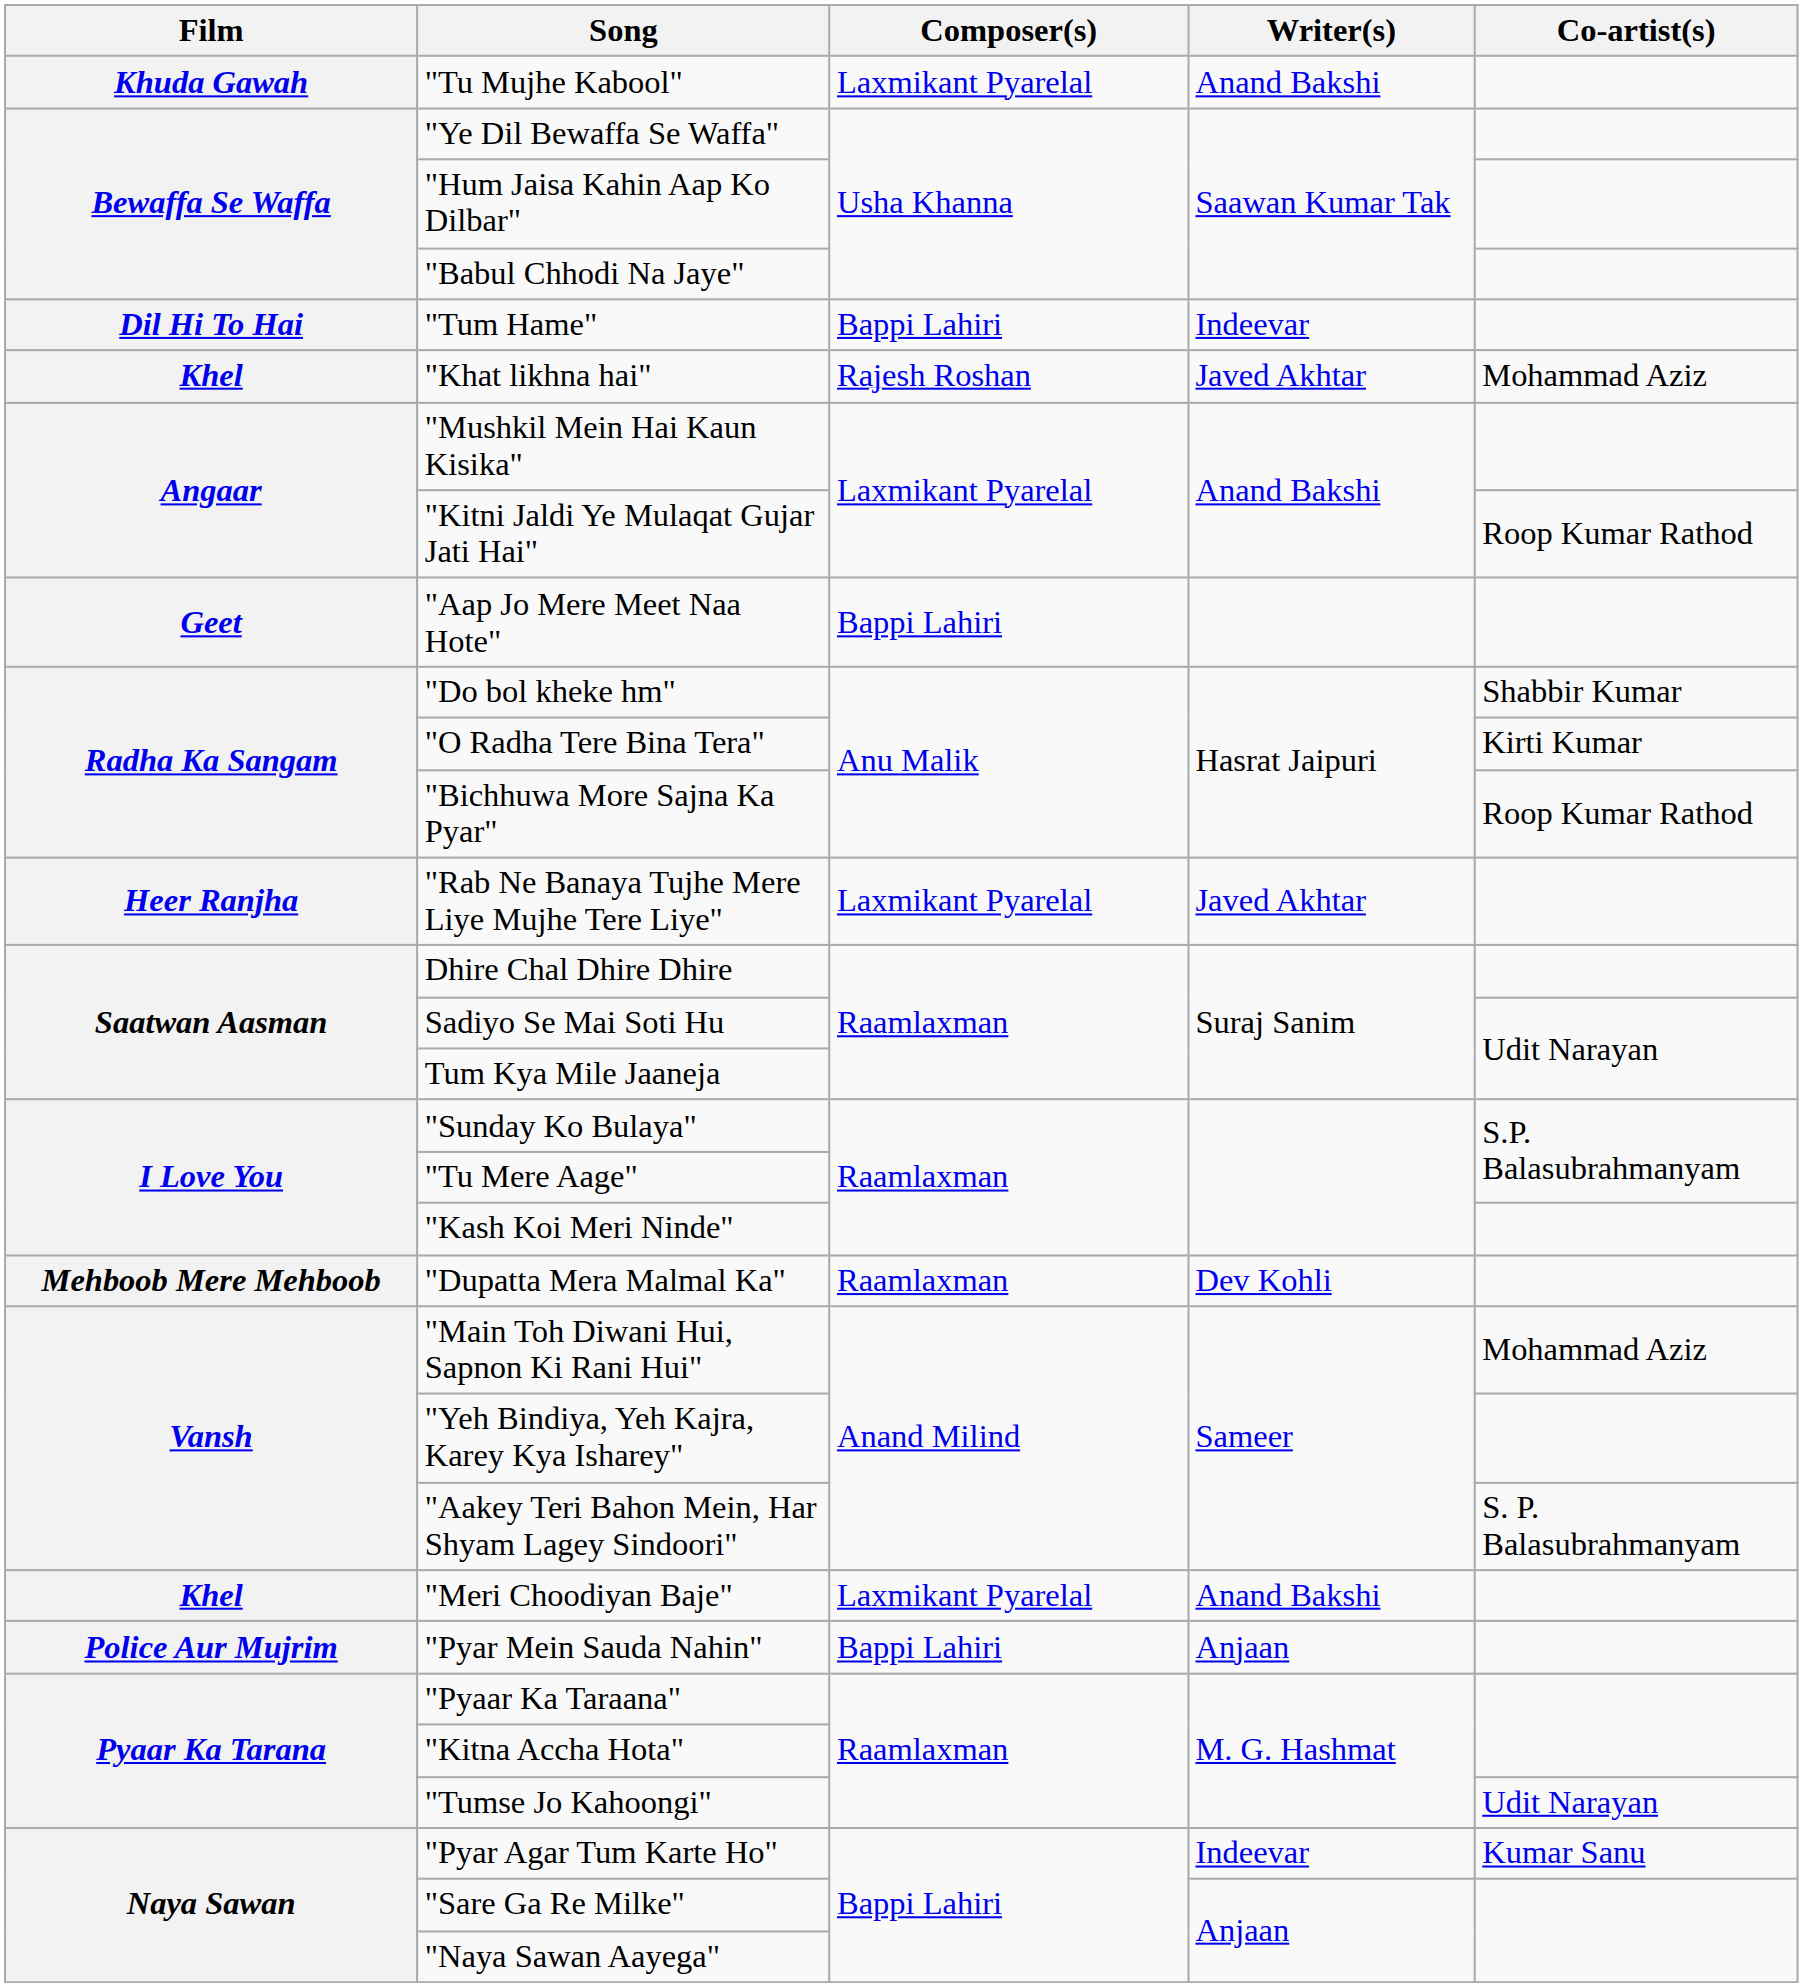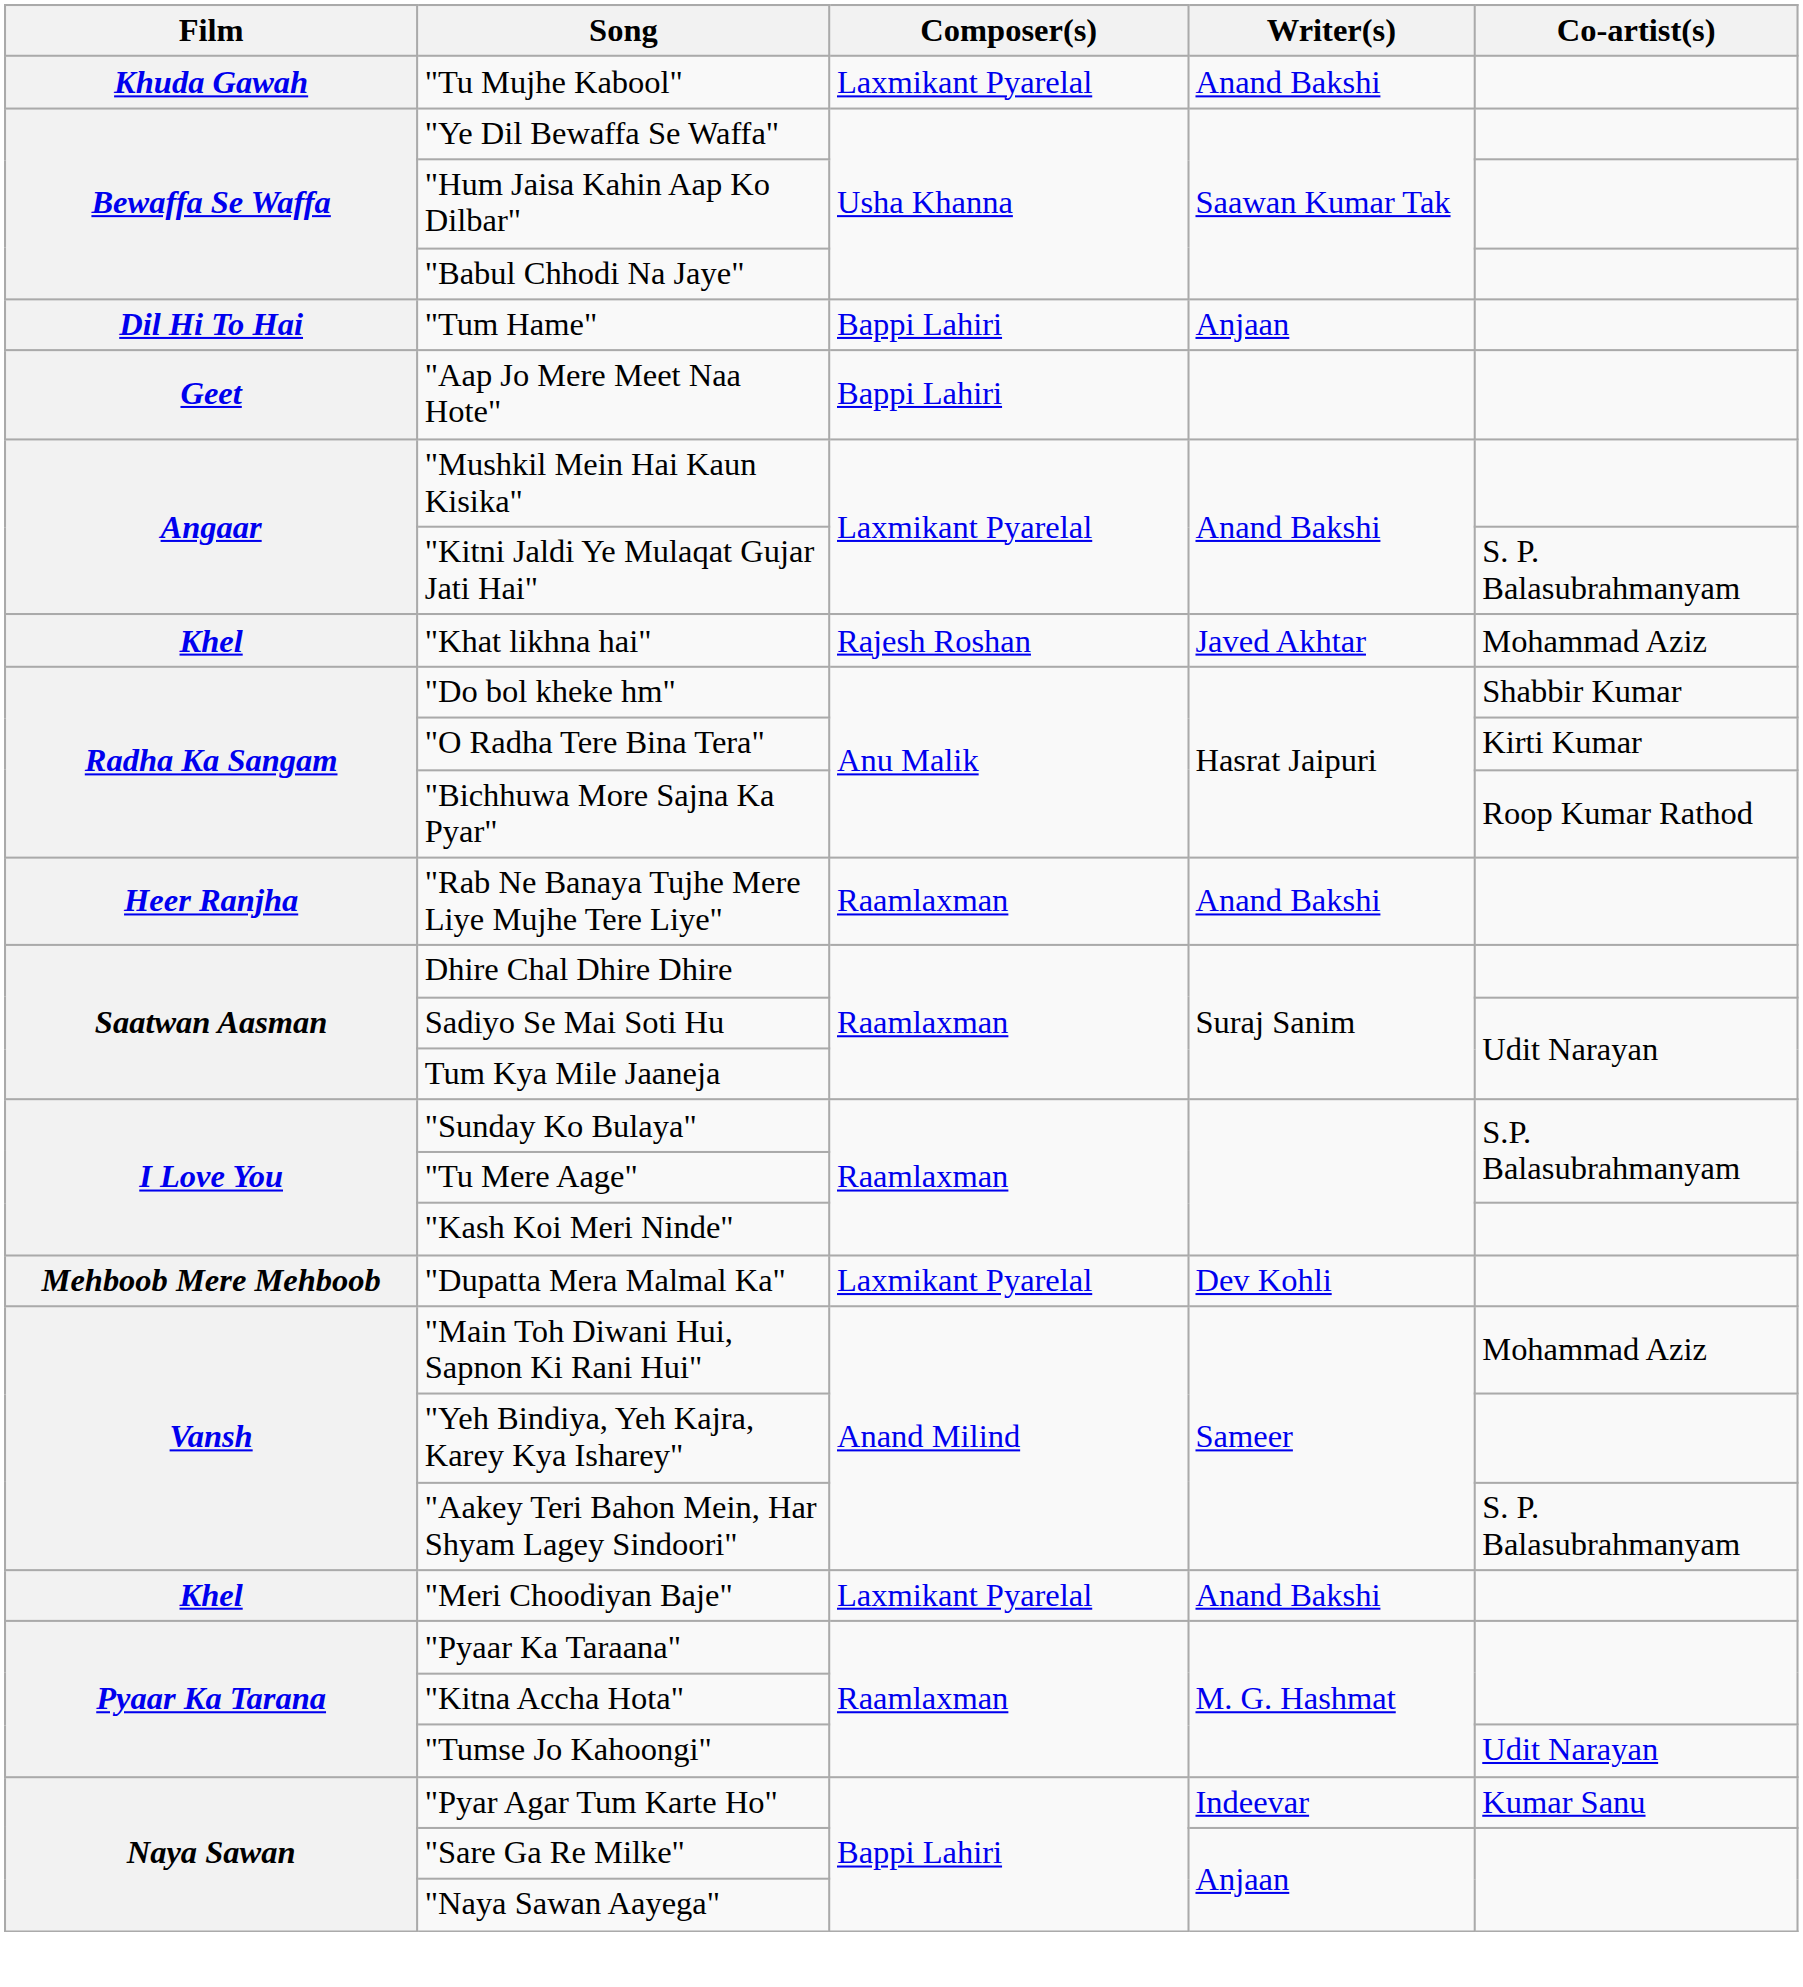"Tum Hame" | Writer(s): Indeevar -> Anjaan
rows swapped: "Aap Jo Mere Meet Naa Hote" <-> "Khat likhna hai"
"Kitni Jaldi Ye Mulaqat Gujar Jati Hai" | Co-artist(s): Roop Kumar Rathod -> S. P. Balasubrahmanyam
"Rab Ne Banaya Tujhe Mere Liye Mujhe Tere Liye" | Composer(s): Laxmikant Pyarelal -> Raamlaxman
"Rab Ne Banaya Tujhe Mere Liye Mujhe Tere Liye" | Writer(s): Javed Akhtar -> Anand Bakshi
"Dupatta Mera Malmal Ka" | Composer(s): Raamlaxman -> Laxmikant Pyarelal
- row: Police Aur Mujrim | "Pyar Mein Sauda Nahin" | Bappi Lahiri | Anjaan
